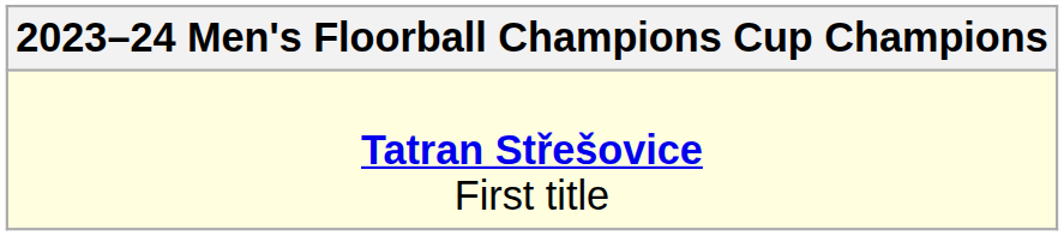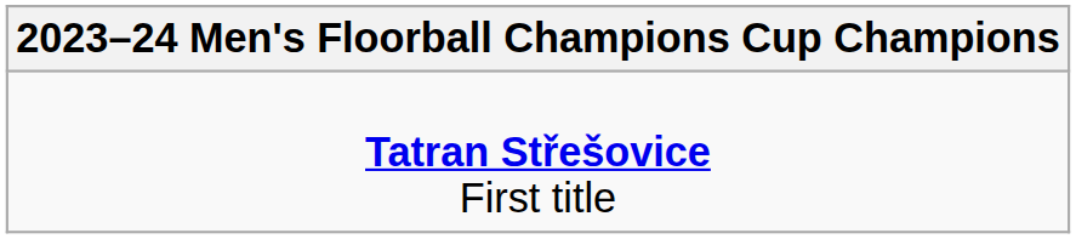row 2 | column 1: lightyellow background -> no background
